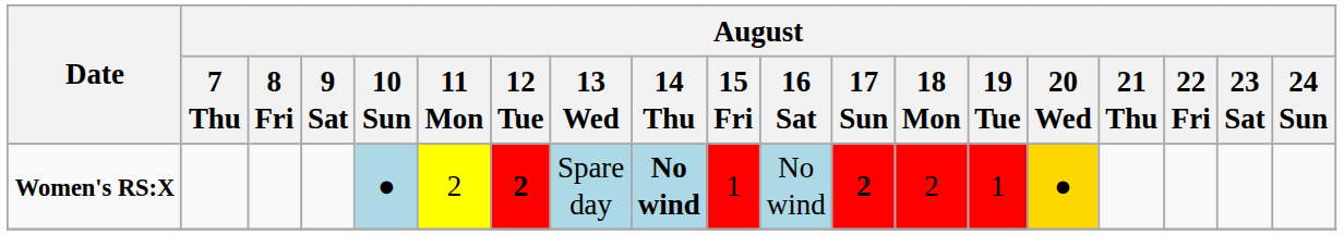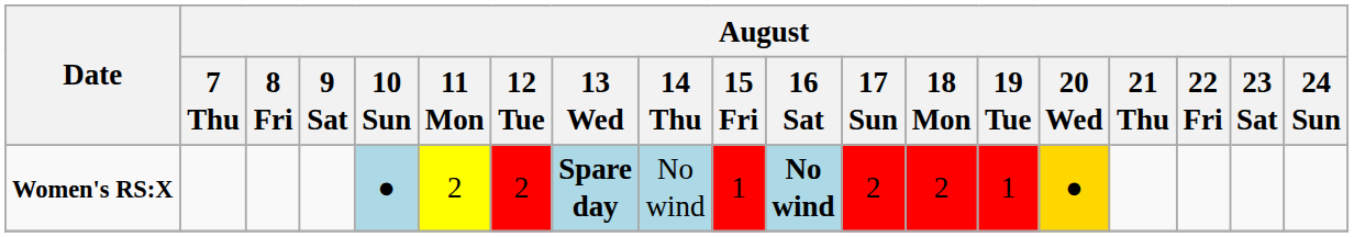Women's RS:X | August / 12 Tue: bold -> normal
Women's RS:X | August / 13 Wed: normal -> bold
Women's RS:X | August / 14 Thu: bold -> normal
Women's RS:X | August / 16 Sat: normal -> bold
Women's RS:X | August / 17 Sun: bold -> normal
